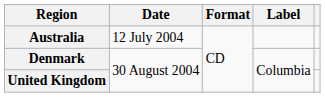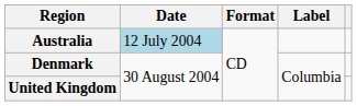Australia | Date: no background -> lightblue background
